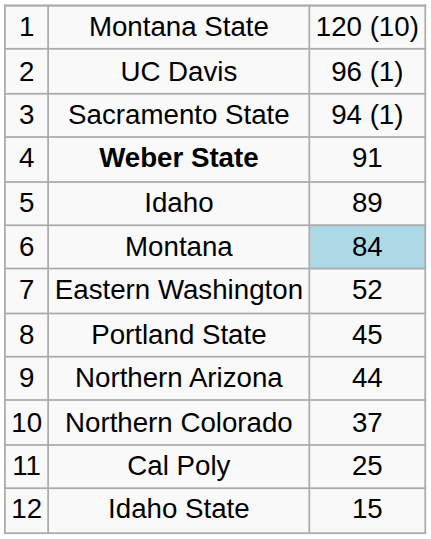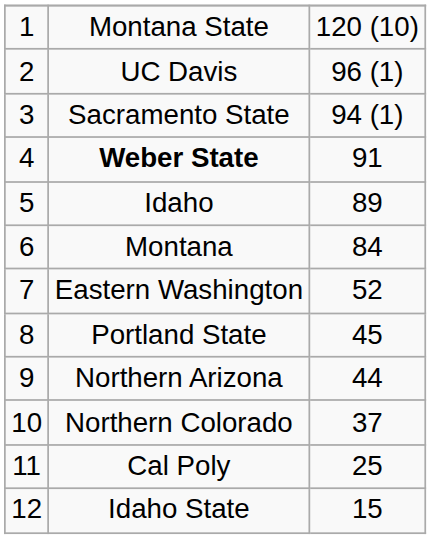Montana | column 3: lightblue background -> no background
